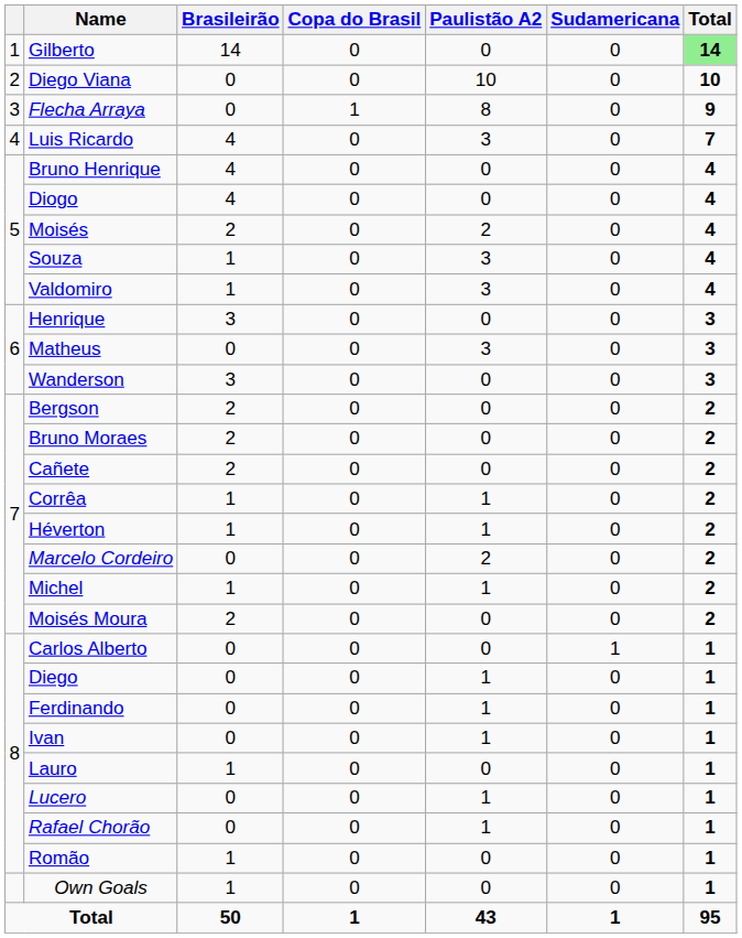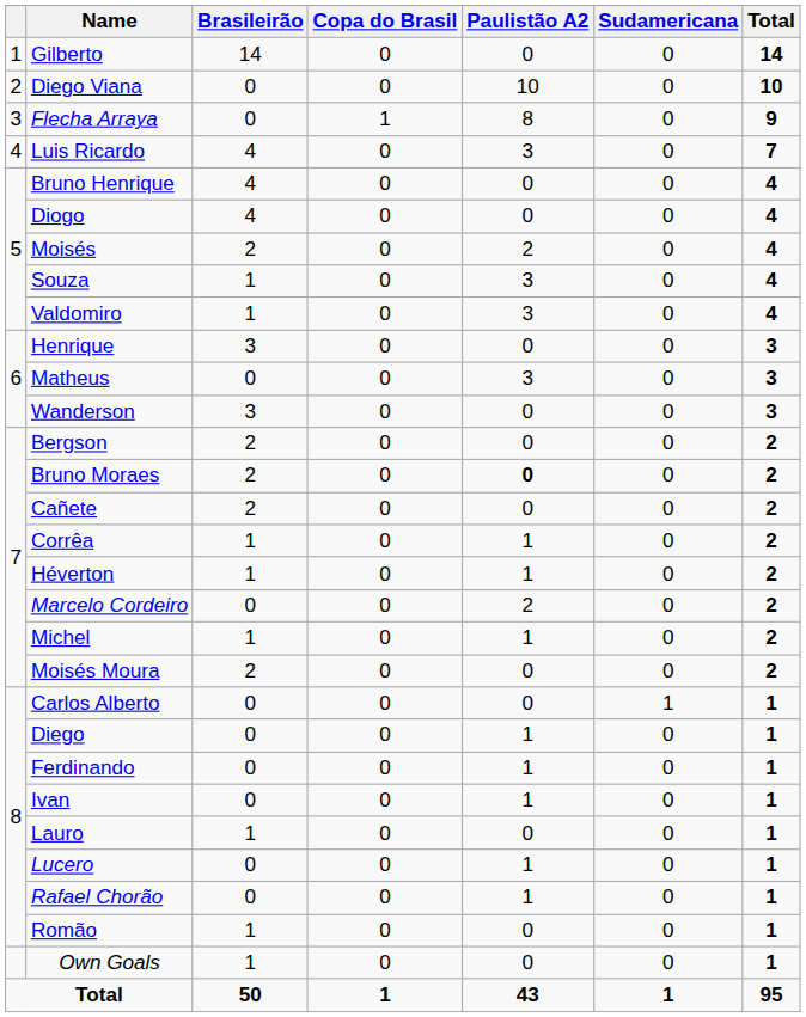Gilberto | Total: lightgreen background -> no background
Bruno Moraes | Paulistão A2: normal -> bold
